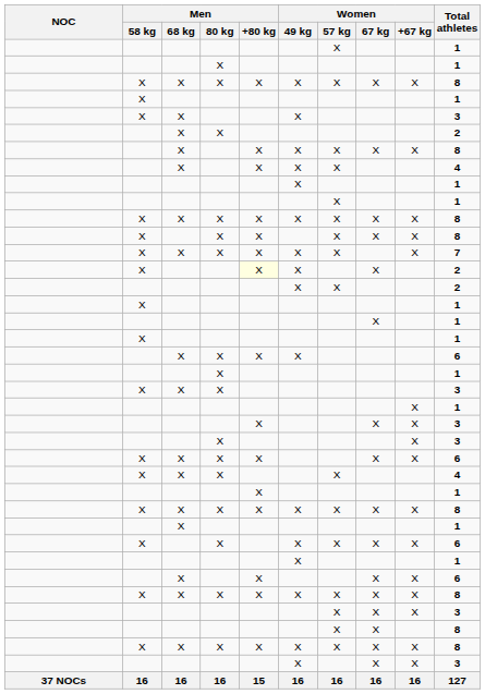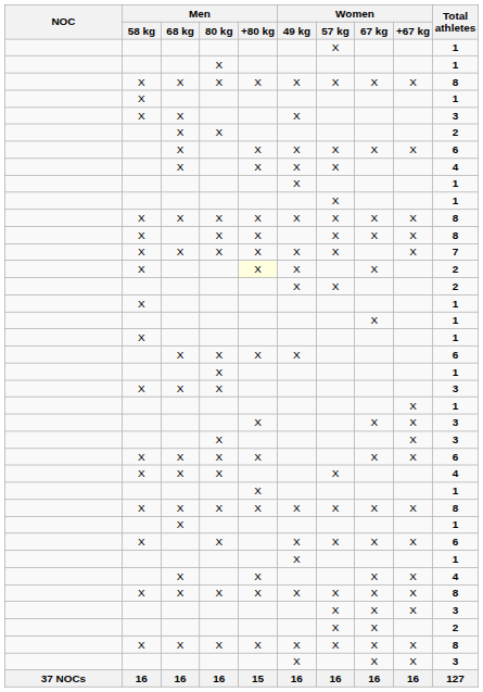row 9 | Total athletes: 8 -> 6
row 34 | Total athletes: 6 -> 4
row 37 | Total athletes: 8 -> 2
